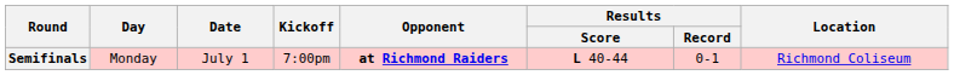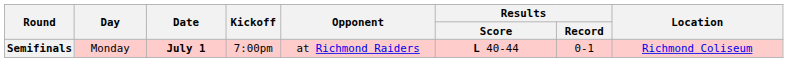Semifinals | Date: normal -> bold
Semifinals | Opponent: bold -> normal
